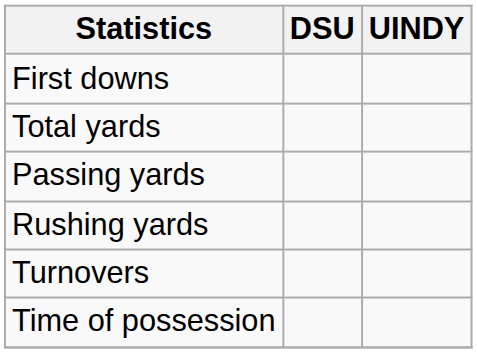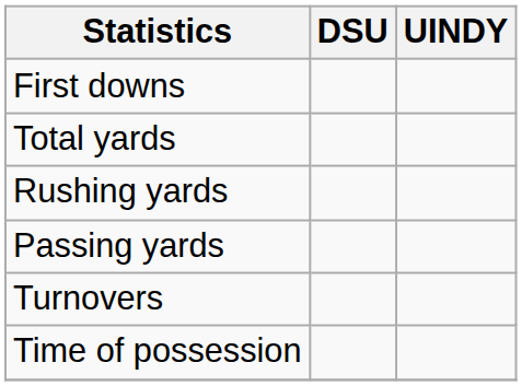rows swapped: Rushing yards <-> Passing yards
